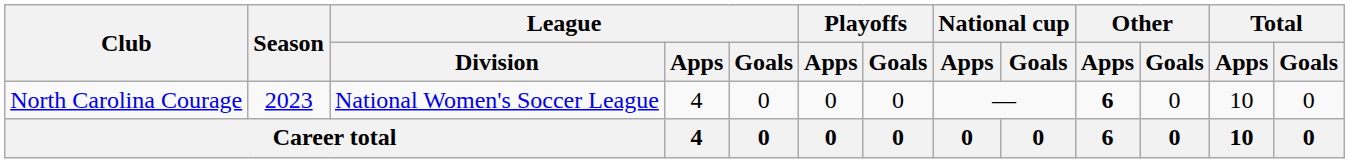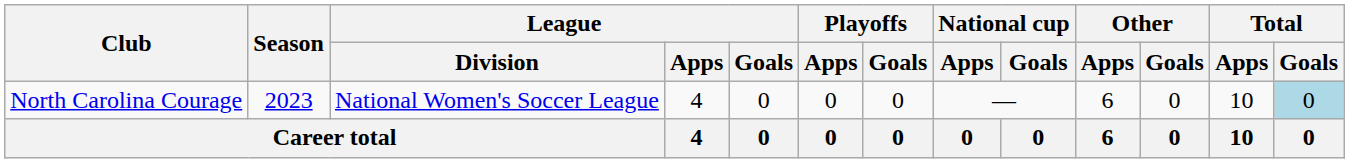North Carolina Courage | Other / Apps: bold -> normal
North Carolina Courage | Total / Goals: no background -> lightblue background
